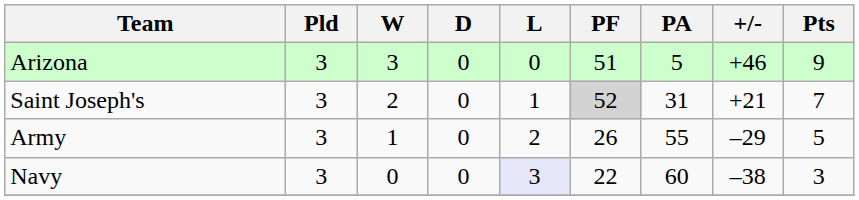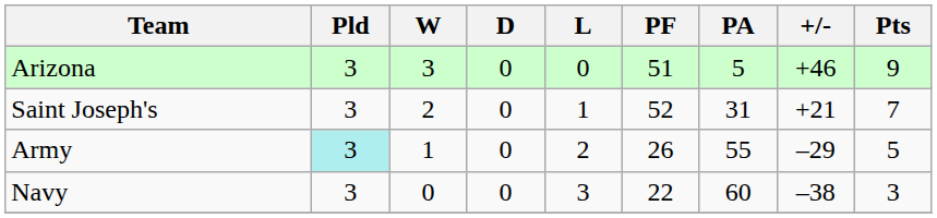Saint Joseph's | PF: lightgrey background -> no background
Army | Pld: no background -> paleturquoise background
Navy | L: lavender background -> no background
